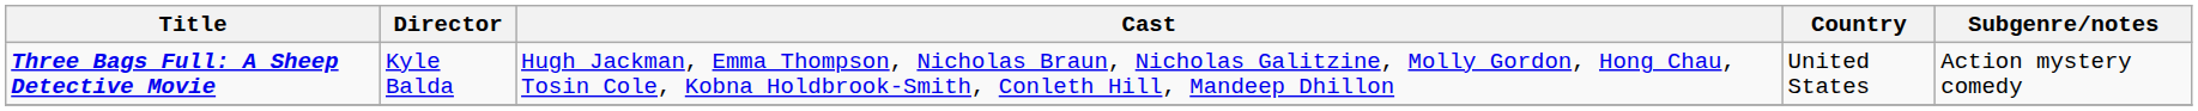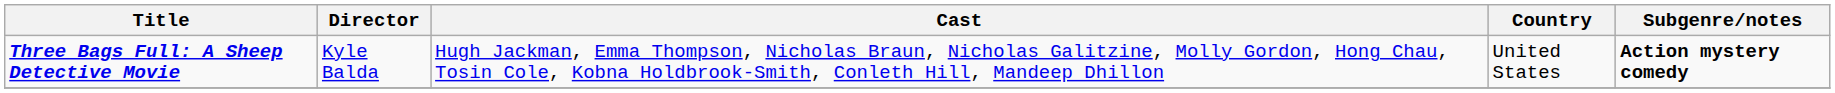Three Bags Full: A Sheep Detective Movie | Subgenre/notes: normal -> bold
